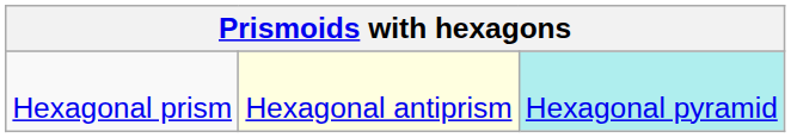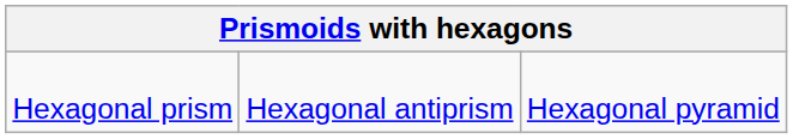Hexagonal prism | column 2: lightyellow background -> no background
Hexagonal prism | column 3: paleturquoise background -> no background
